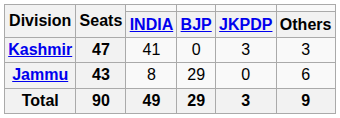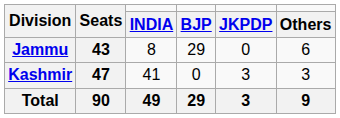rows swapped: Kashmir <-> Jammu
